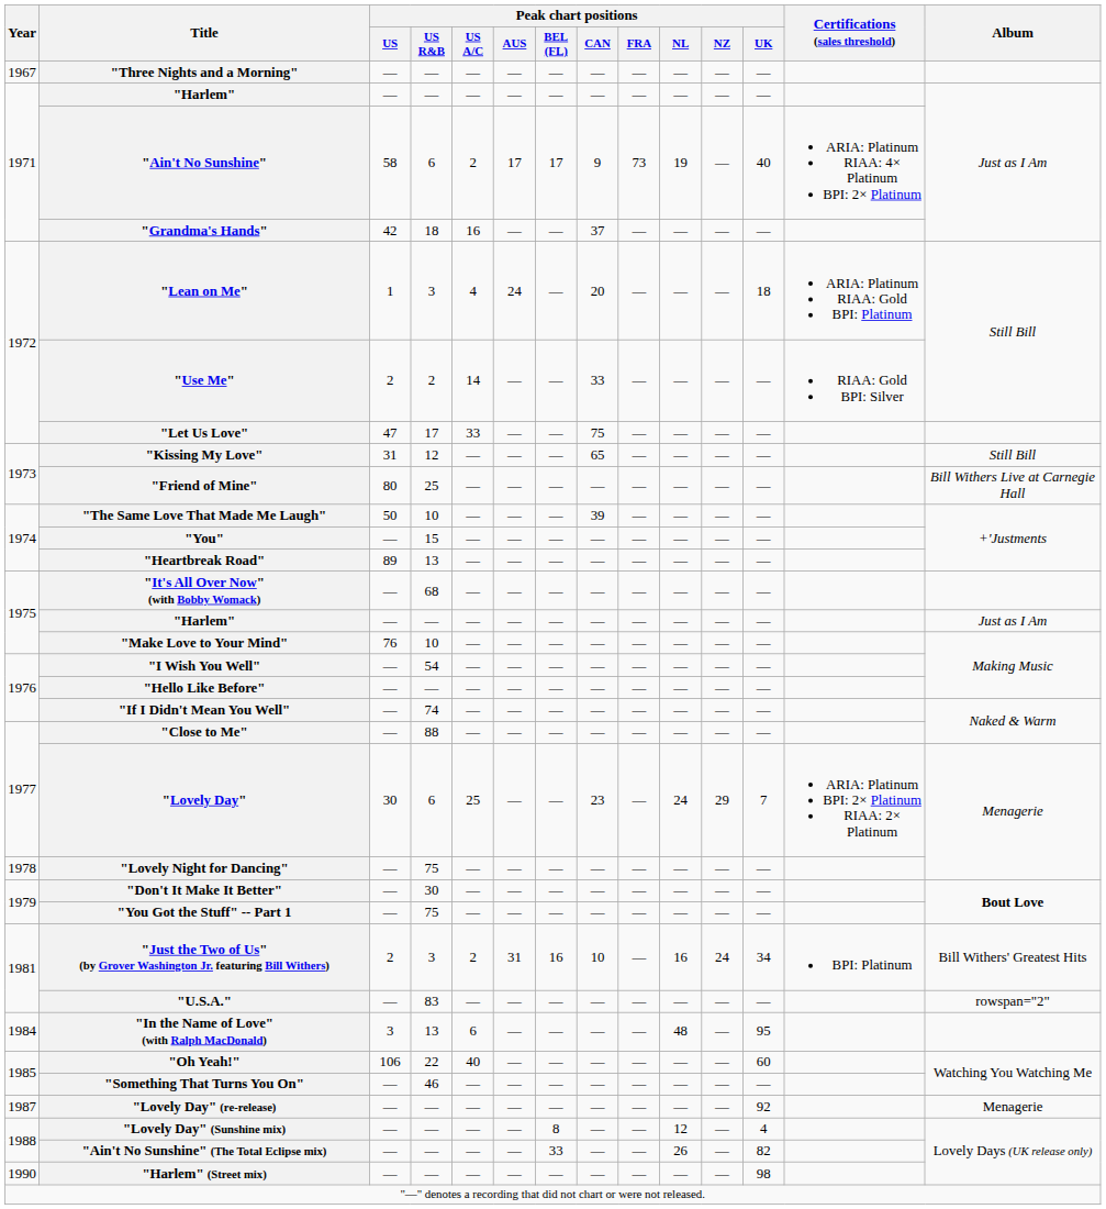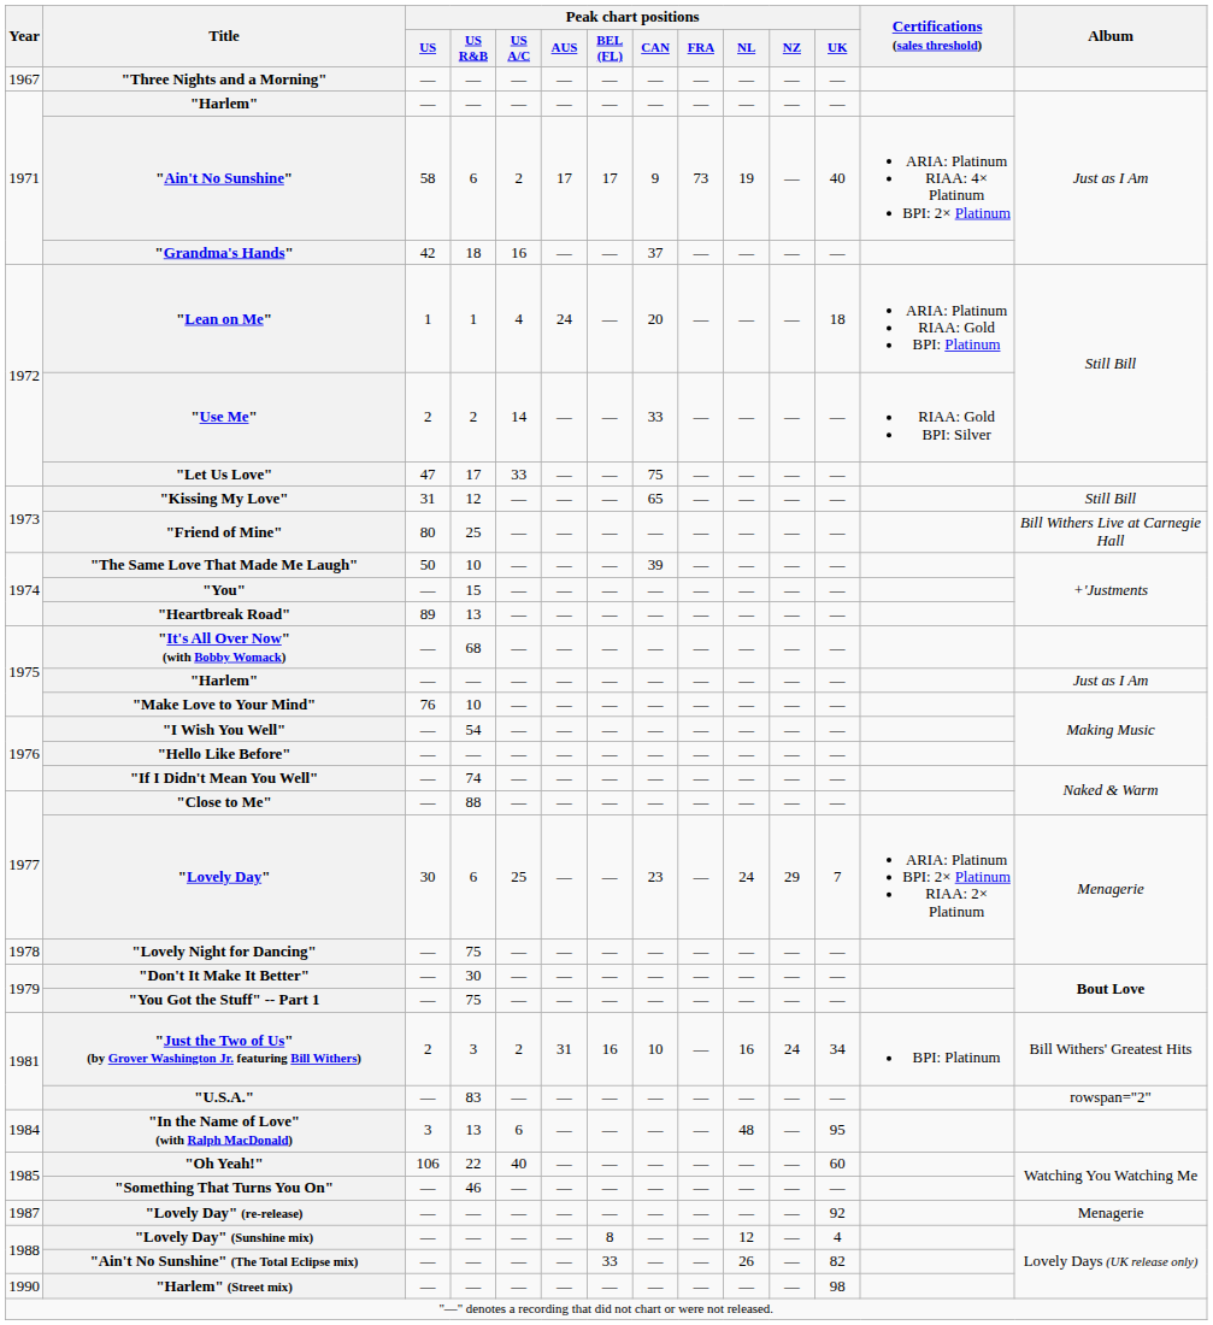"Lean on Me" | Peak chart positions / US R&B: 3 -> 1
